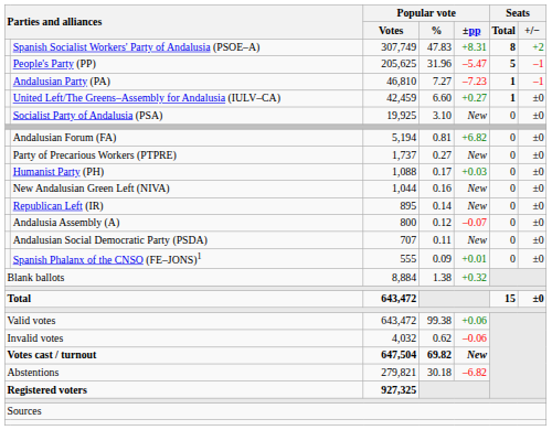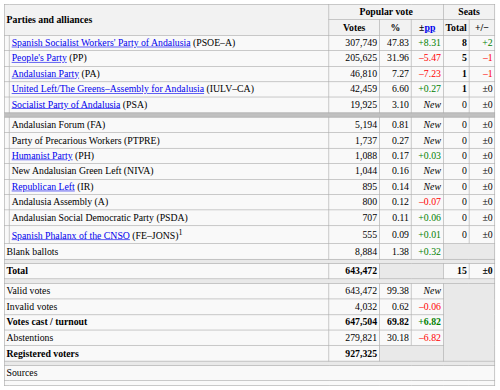Andalusian Forum (FA) | Popular vote / ±pp: +6.82 -> New
Andalusian Social Democratic Party (PSDA) | Popular vote / ±pp: New -> +0.06
Valid votes | Popular vote / ±pp: +0.06 -> New
Votes cast / turnout | Popular vote / ±pp: New -> +6.82
